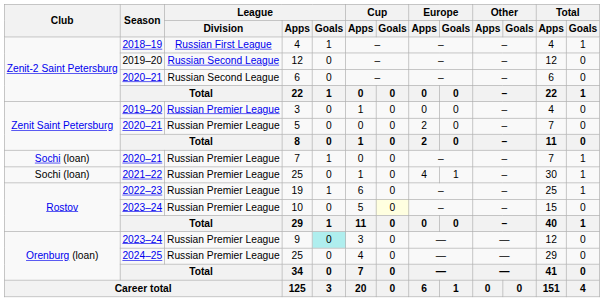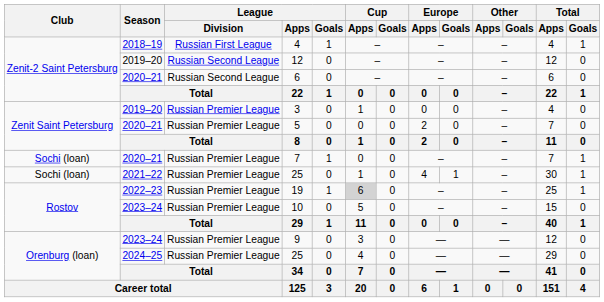19 | Cup / Apps: no background -> lightgrey background
10 | Cup / Goals: lightyellow background -> no background
9 | League / Goals: paleturquoise background -> no background
